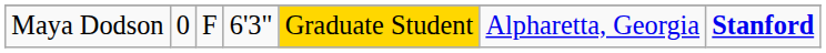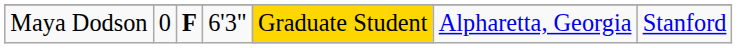Maya Dodson | column 3: normal -> bold
Maya Dodson | column 7: bold -> normal
